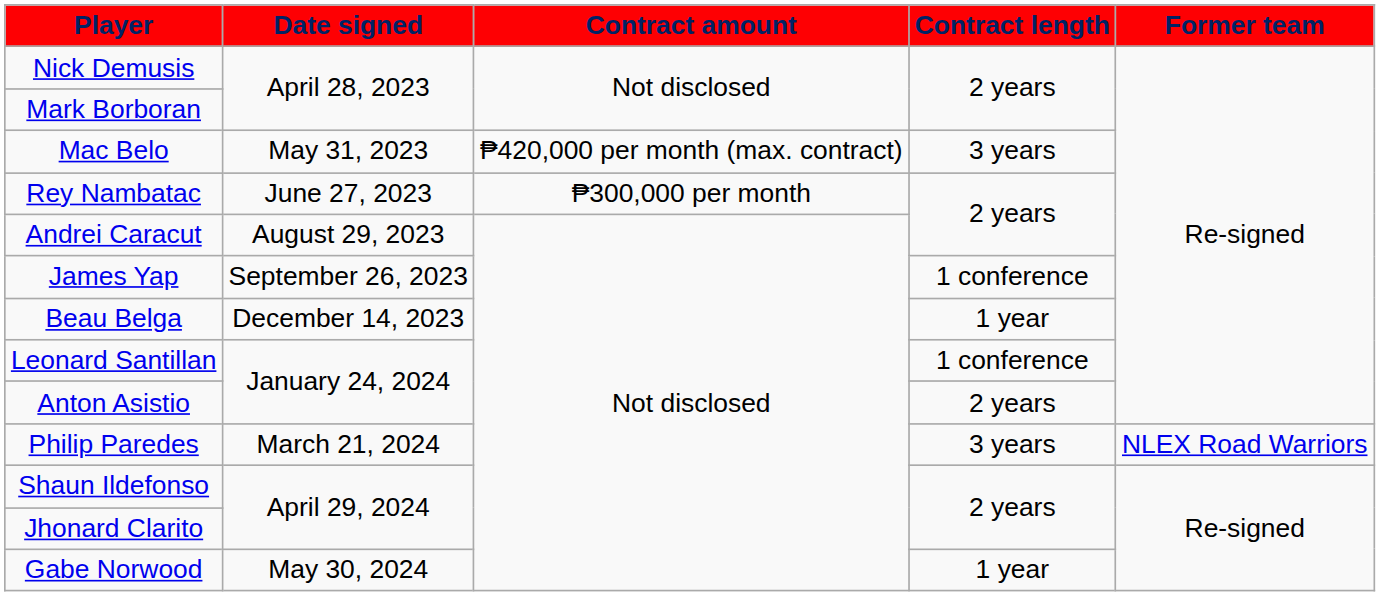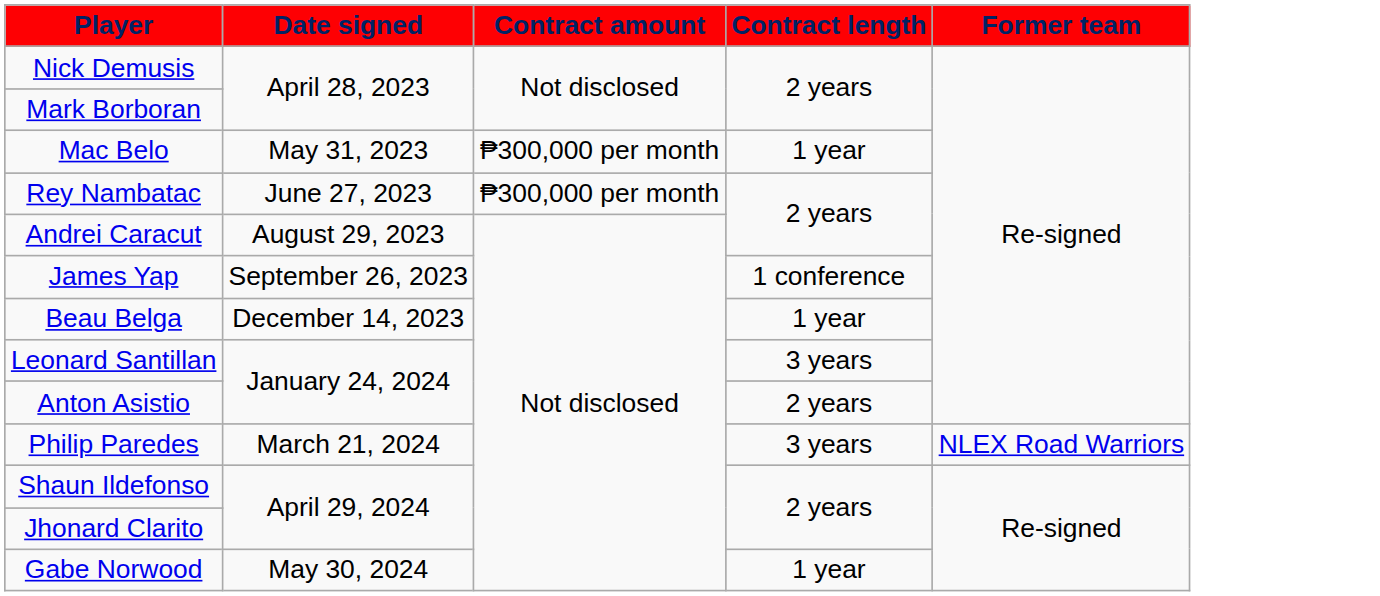Mac Belo | Contract amount: ₱420,000 per month (max. contract) -> ₱300,000 per month
Mac Belo | Contract length: 3 years -> 1 year
Leonard Santillan | Contract length: 1 conference -> 3 years
